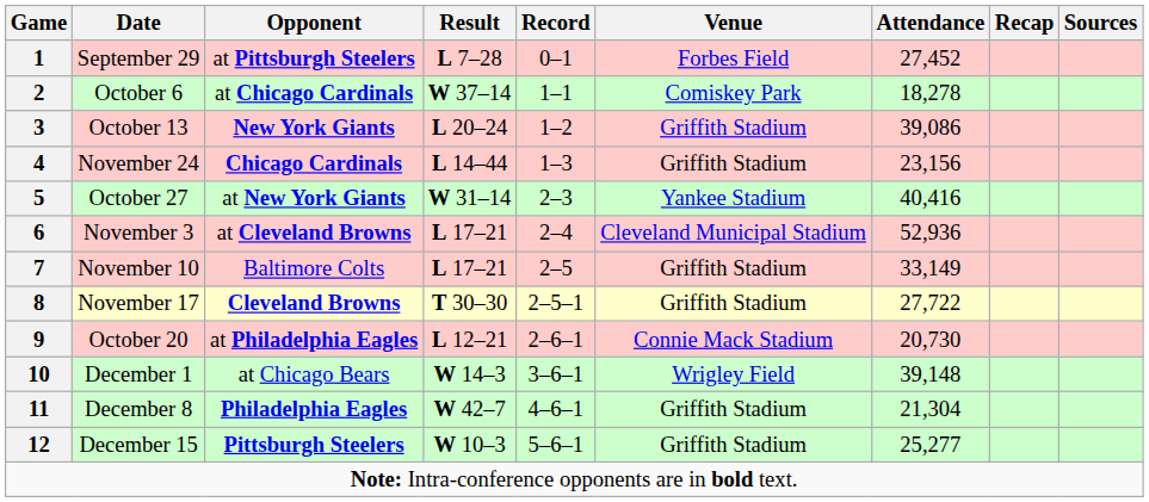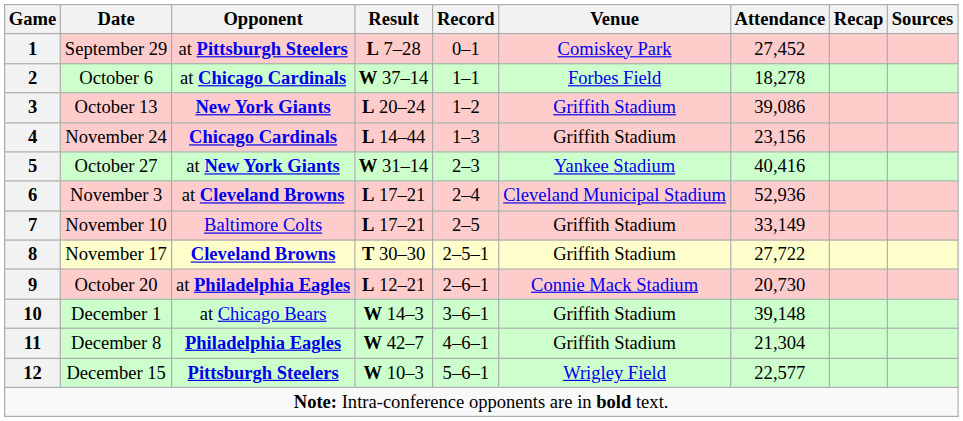1 | Venue: Forbes Field -> Comiskey Park
2 | Venue: Comiskey Park -> Forbes Field
10 | Venue: Wrigley Field -> Griffith Stadium
12 | Venue: Griffith Stadium -> Wrigley Field
12 | Attendance: 25,277 -> 22,577
